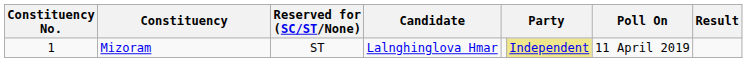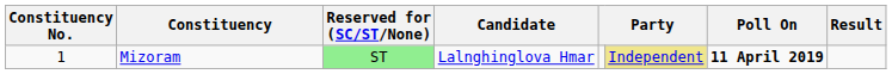Mizoram | Reserved for (SC/ST/None): no background -> lightgreen background
Mizoram | Poll On: normal -> bold
